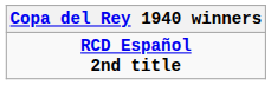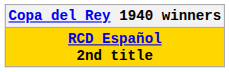row 2 | column 1: no background -> gold background
